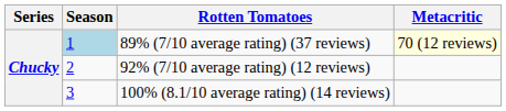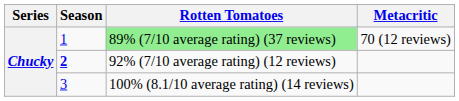row 2 | Season: lightblue background -> no background
row 2 | Rotten Tomatoes: no background -> lightgreen background
row 2 | Metacritic: lightyellow background -> no background
row 3 | Season: normal -> bold
